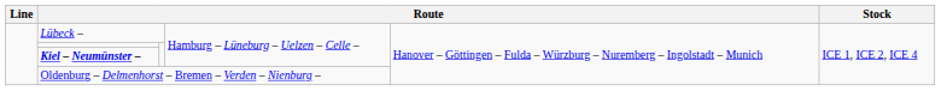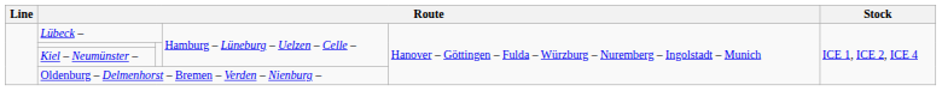Kiel – Neumünster – | column 2: bold -> normal
